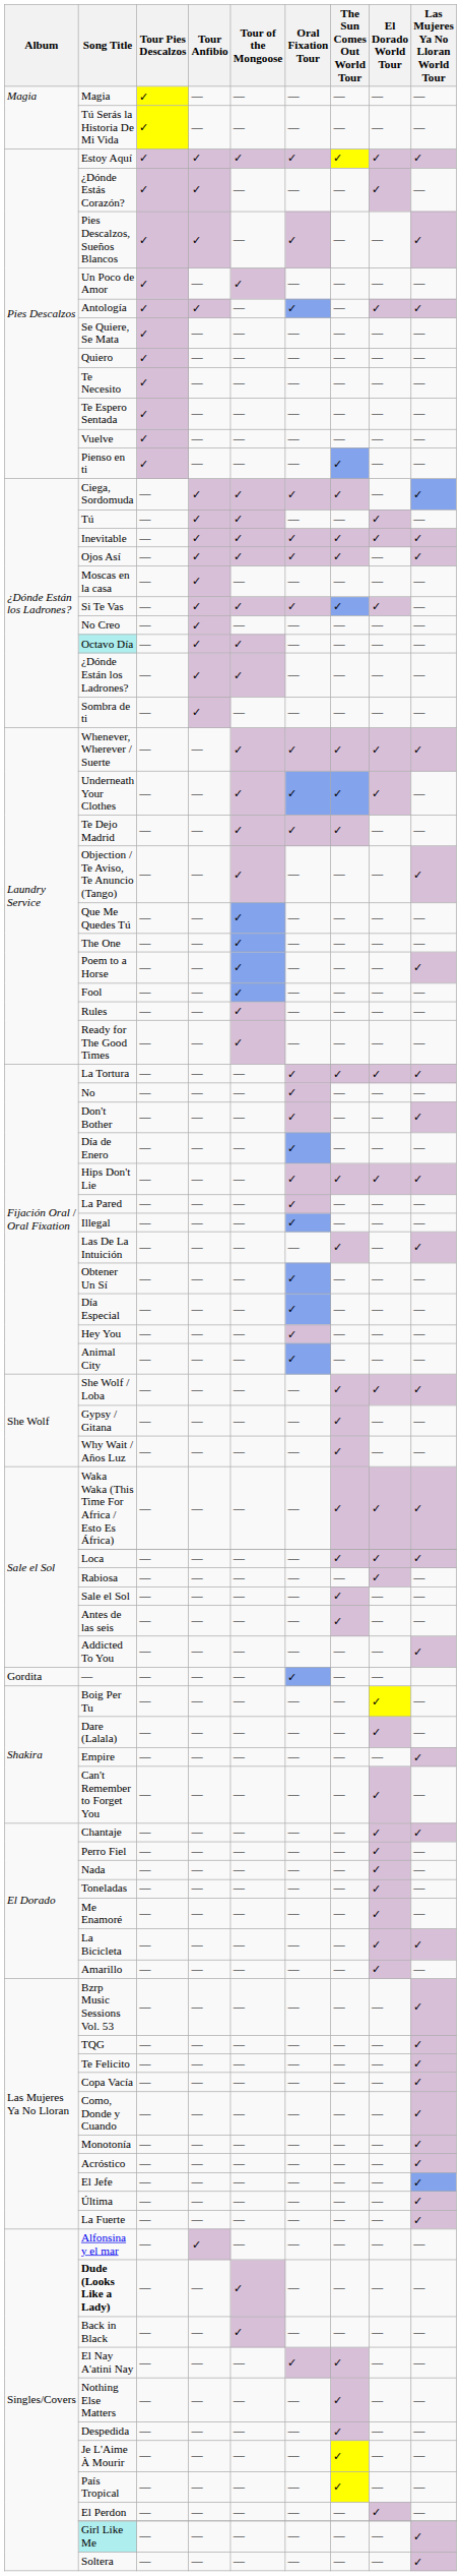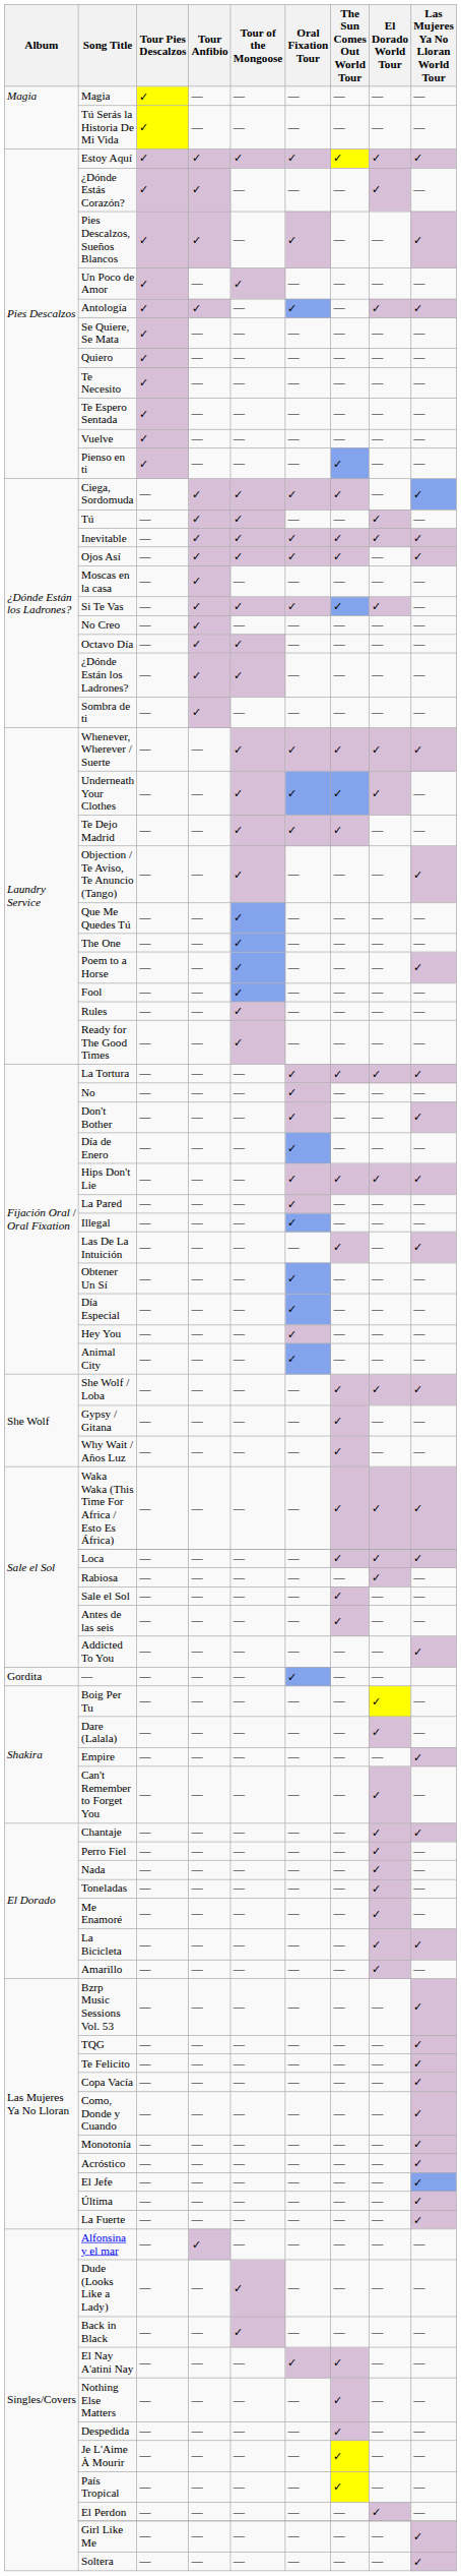Octavo Día | Song Title: paleturquoise background -> no background
Dude (Looks Like a Lady) | Song Title: bold -> normal
Girl Like Me | Song Title: paleturquoise background -> no background
